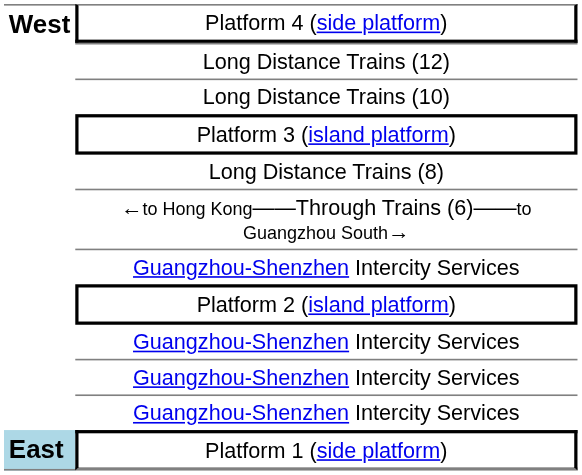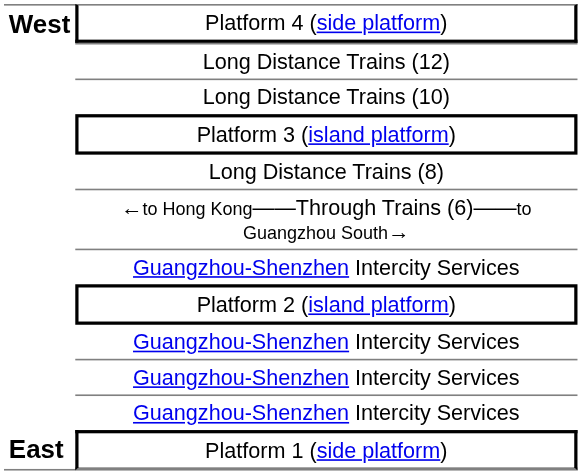Platform 1 (side platform) | West: lightblue background -> no background
